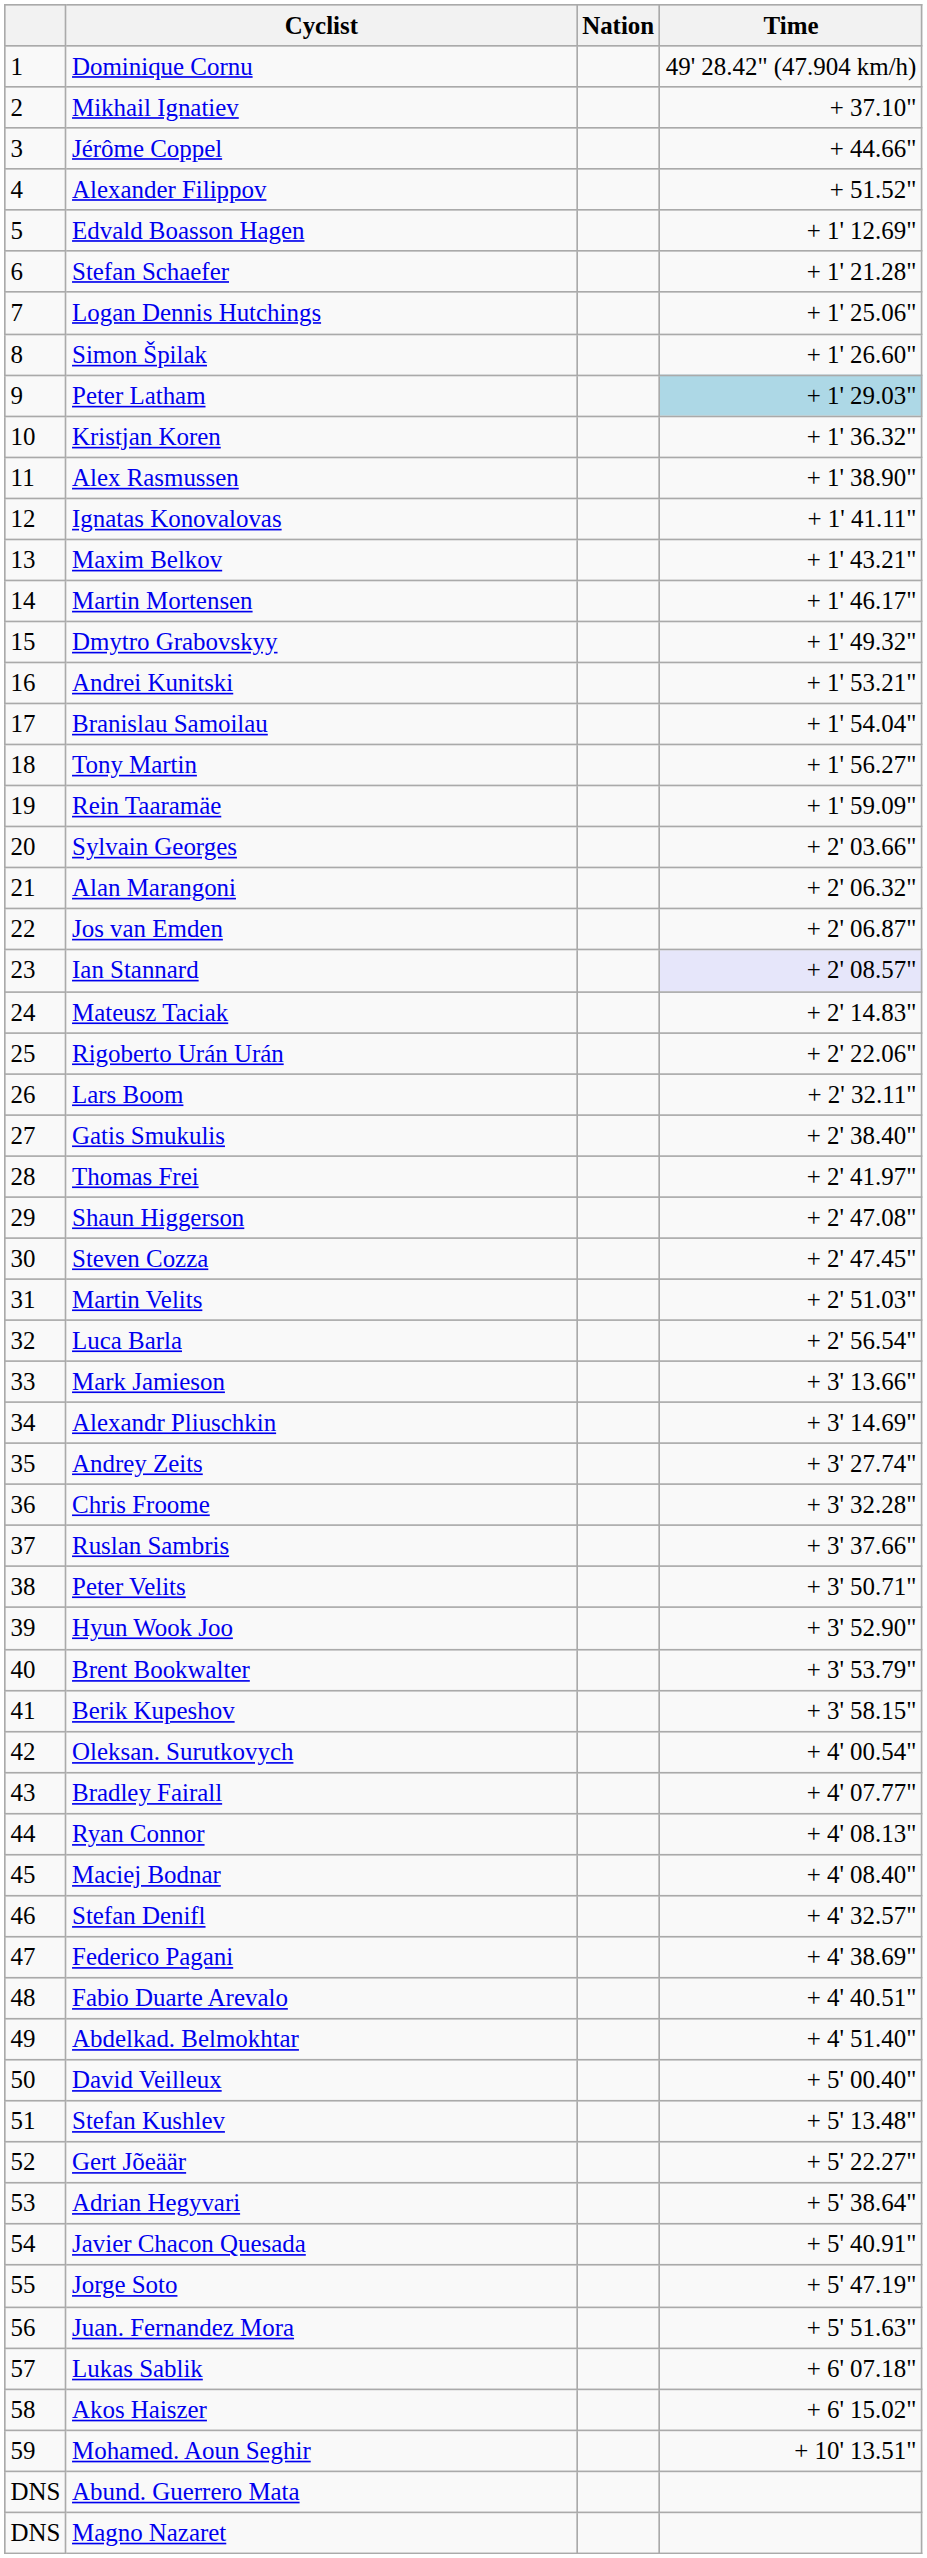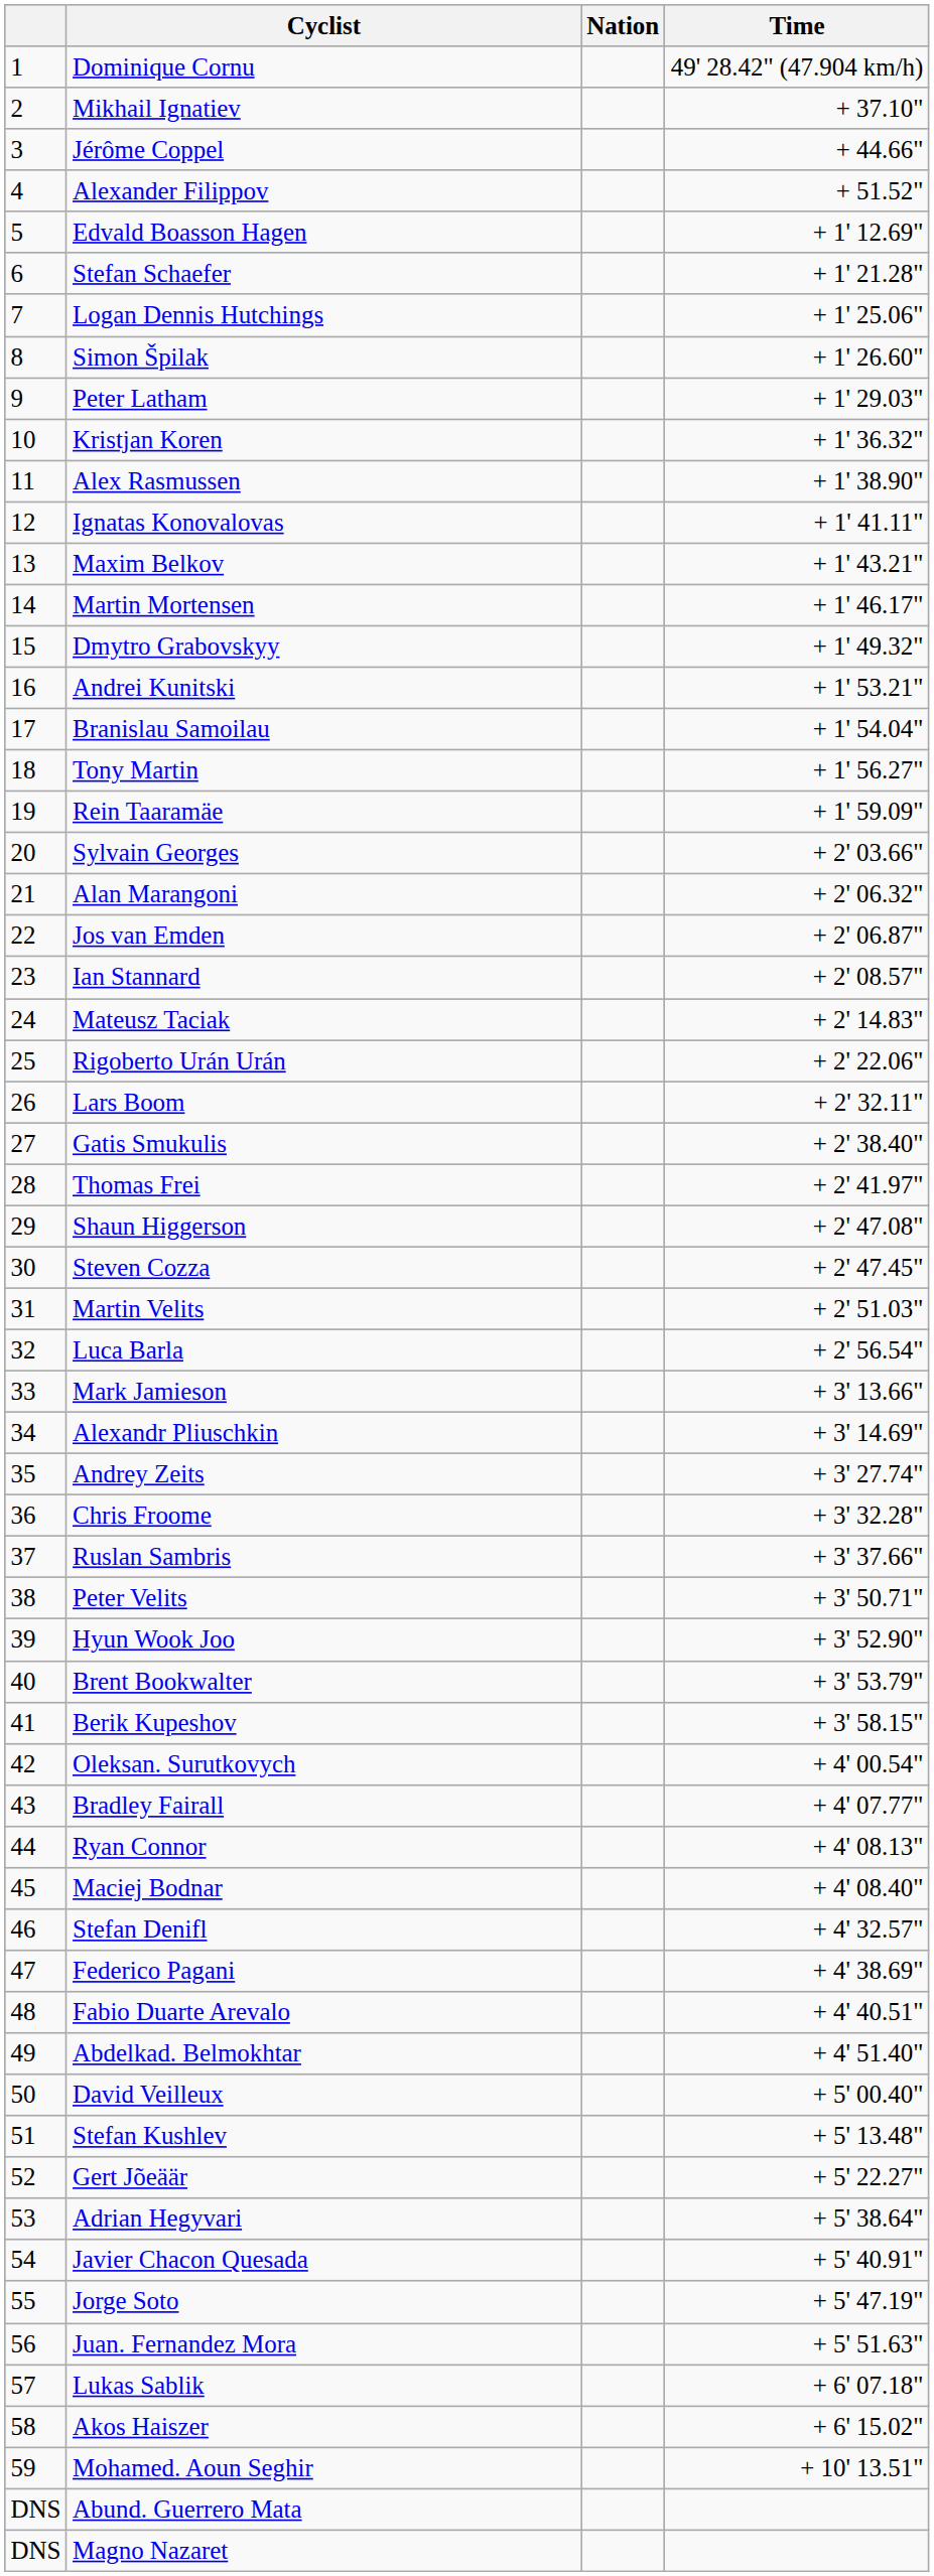Peter Latham | Time: lightblue background -> no background
Ian Stannard | Time: lavender background -> no background
